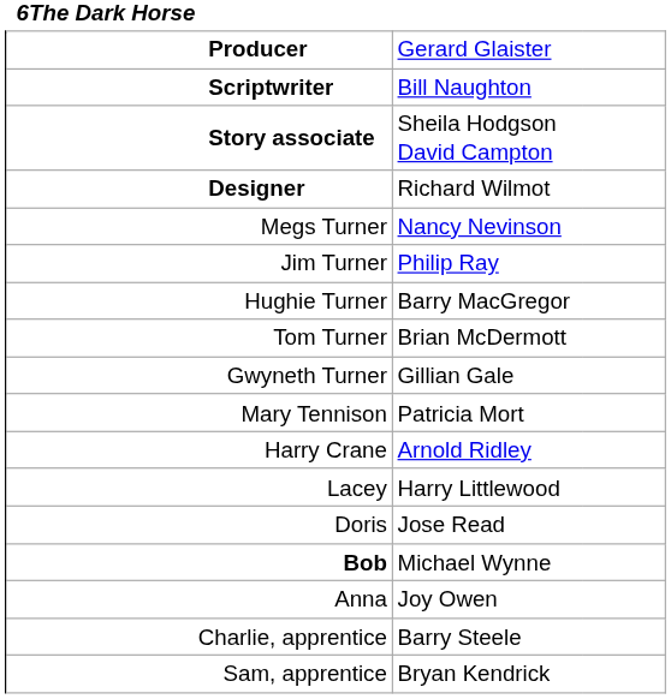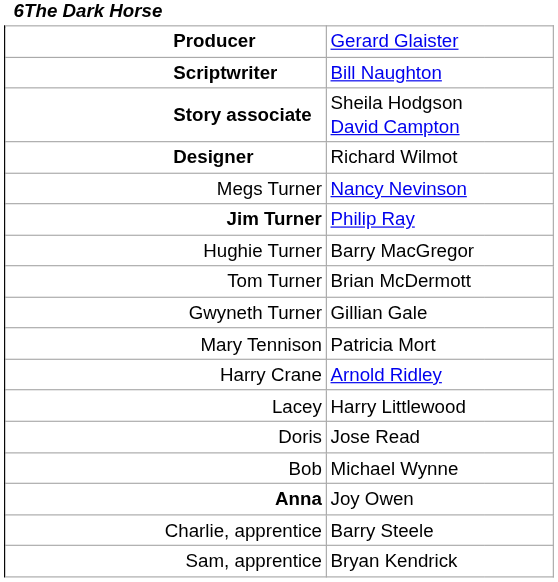Jim Turner | column 2: normal -> bold
Bob | column 2: bold -> normal
Anna | column 2: normal -> bold
